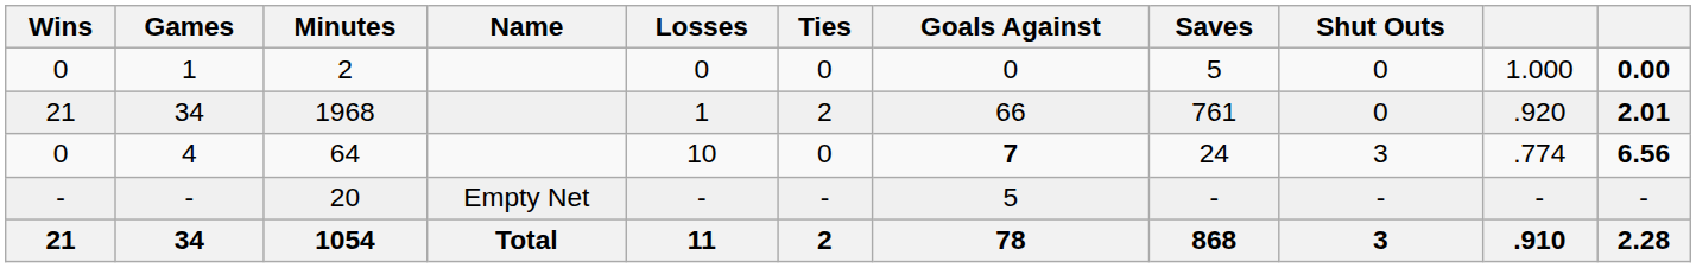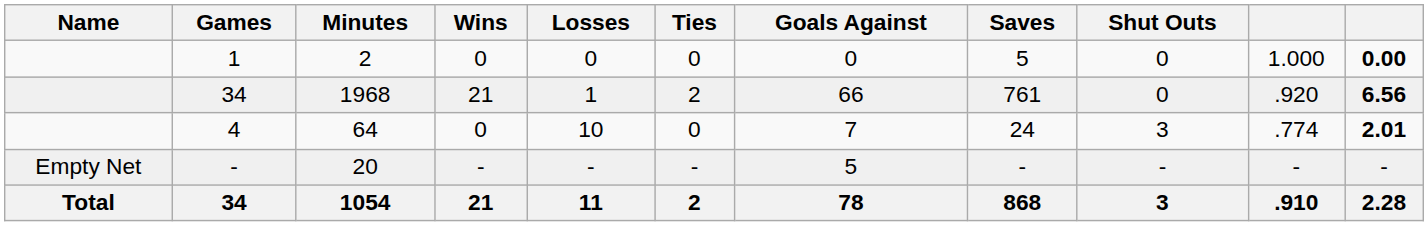columns swapped: Name <-> Wins
34 / 1968 | column 11: 2.01 -> 6.56
4 | Goals Against: bold -> normal
4 | column 11: 6.56 -> 2.01
